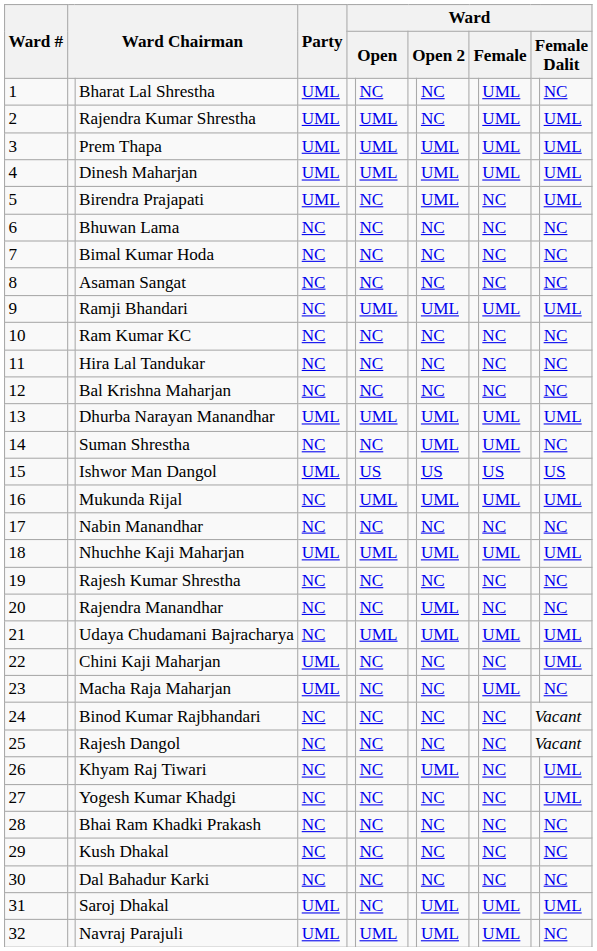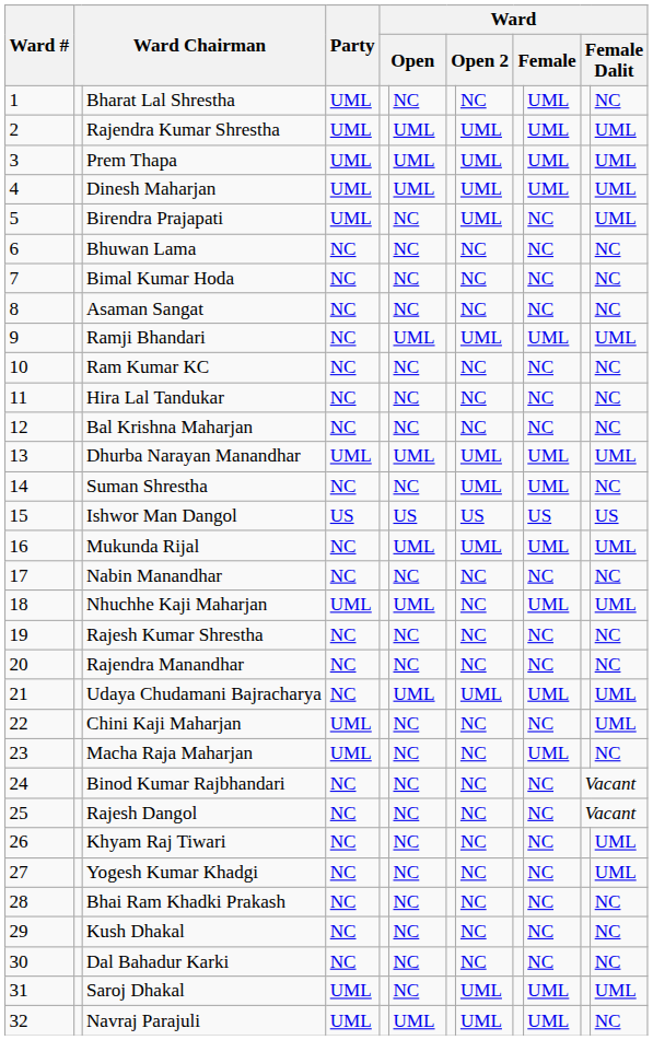Rajendra Kumar Shrestha | column 8: NC -> UML
Ishwor Man Dangol | Party: UML -> US
Nhuchhe Kaji Maharjan | column 8: UML -> NC
Rajendra Manandhar | column 8: UML -> NC
Khyam Raj Tiwari | column 8: UML -> NC
